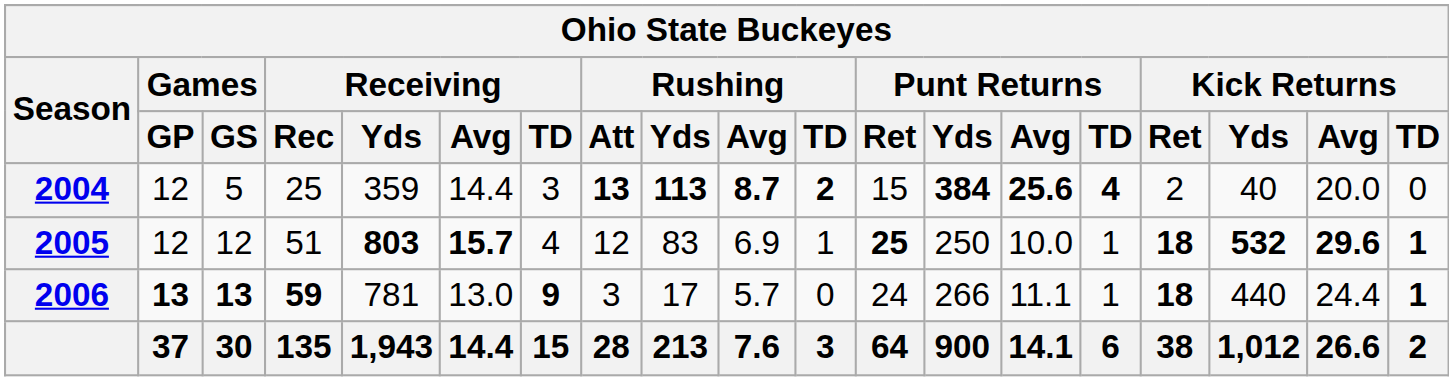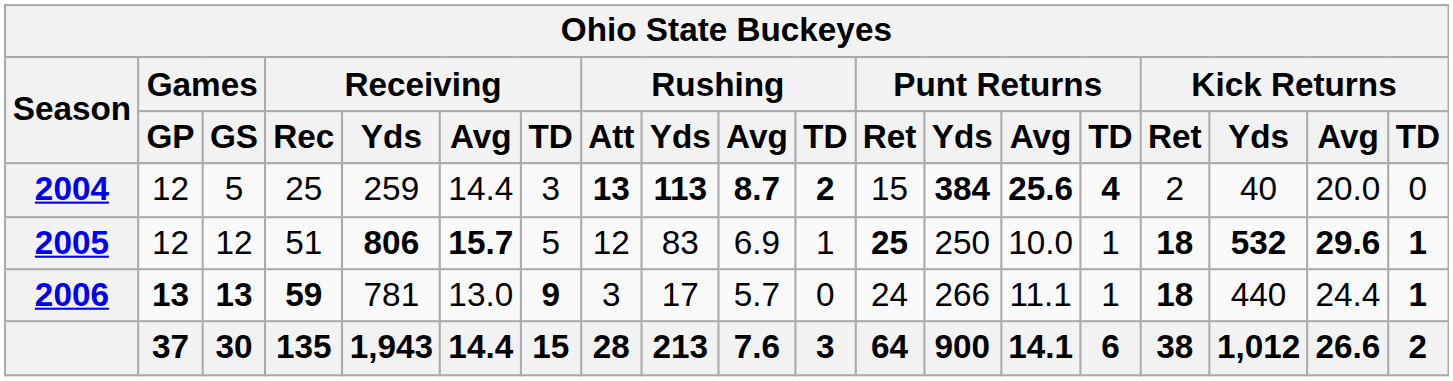2004 | Receiving / Yds: 359 -> 259
2005 | Receiving / Yds: 803 -> 806
2005 | Receiving / TD: 4 -> 5
